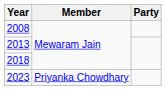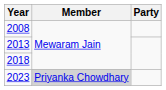2023 | Member: no background -> lightgrey background
